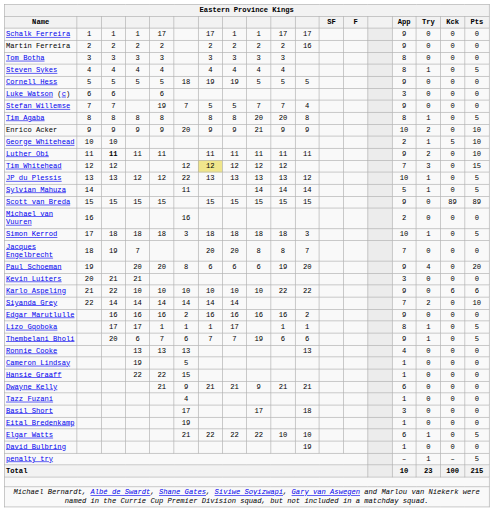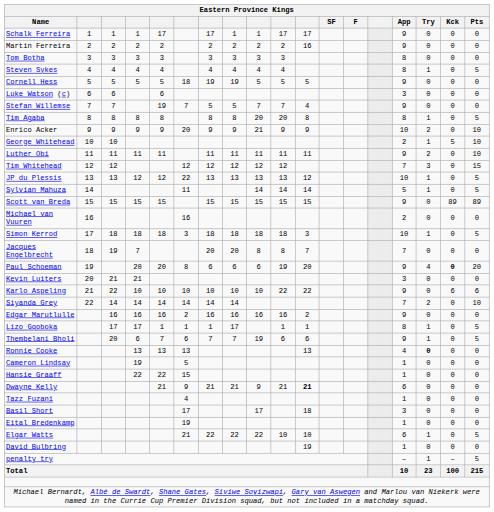Luther Obi | column 3: bold -> normal
Tim Whitehead | column 7: khaki background -> no background
Paul Schoeman | Kck: normal -> bold
Ronnie Cooke | Try: normal -> bold
Dwayne Kelly | column 11: normal -> bold
